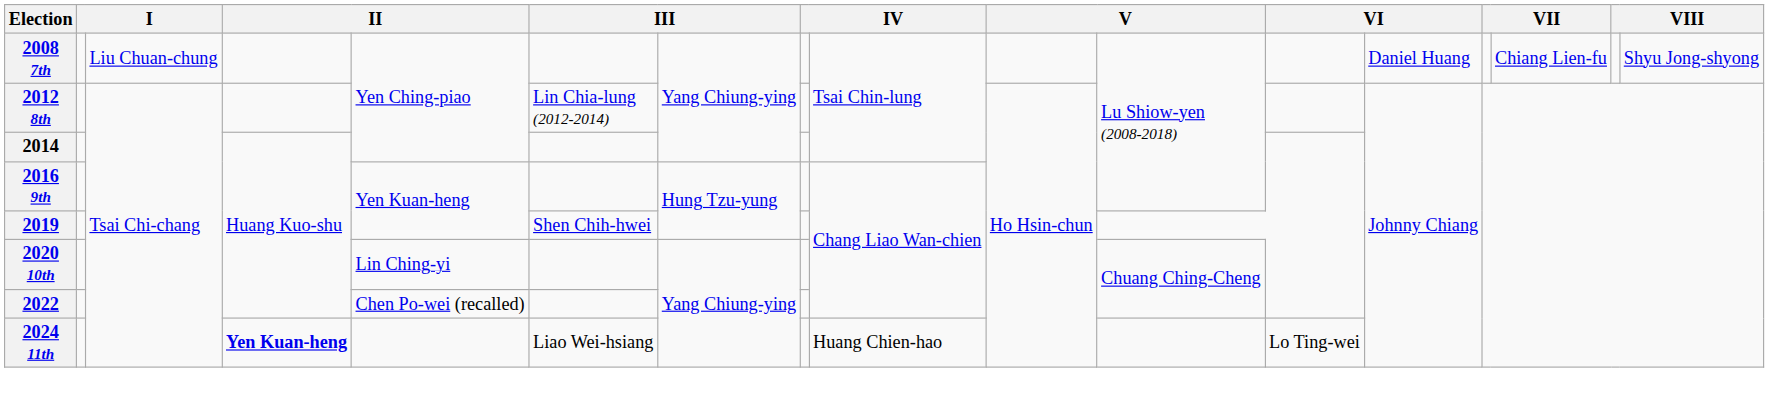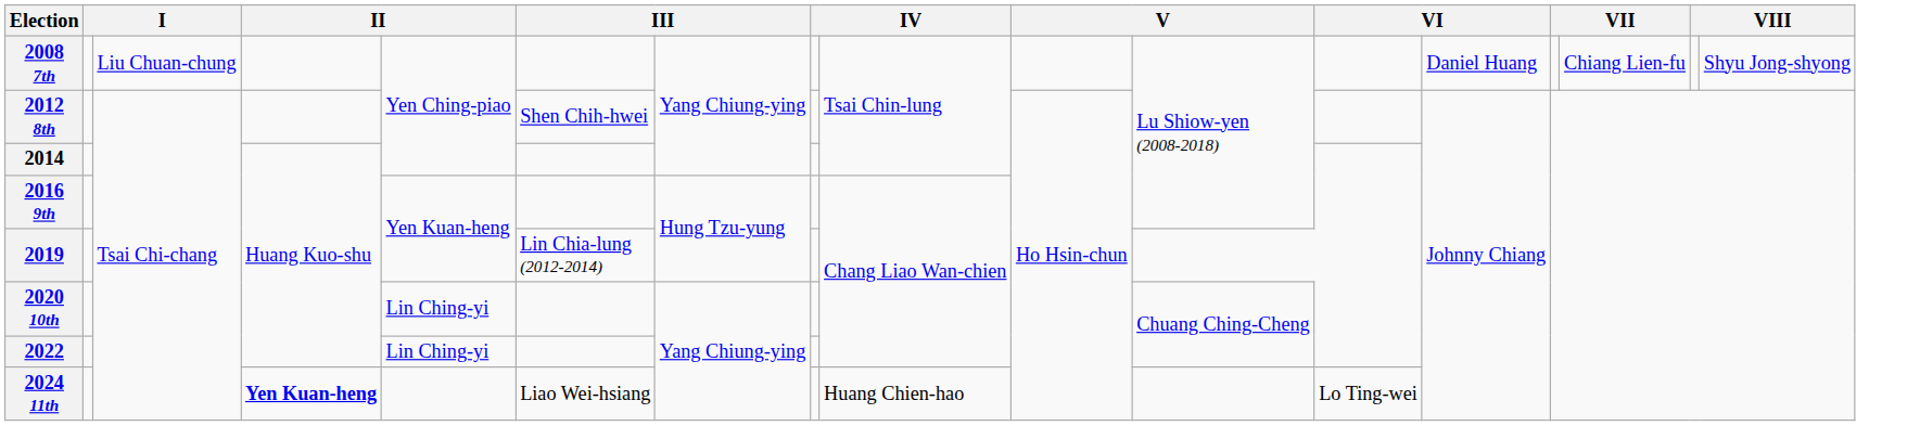2012 8th | column 6: Lin Chia-lung (2012-2014) -> Shen Chih-hwei
2019 | column 6: Shen Chih-hwei -> Lin Chia-lung (2012-2014)
2022 | column 5: Chen Po-wei (recalled) -> Lin Ching-yi
